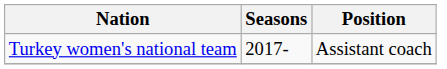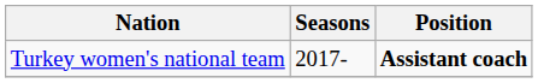Turkey women's national team | Position: normal -> bold
